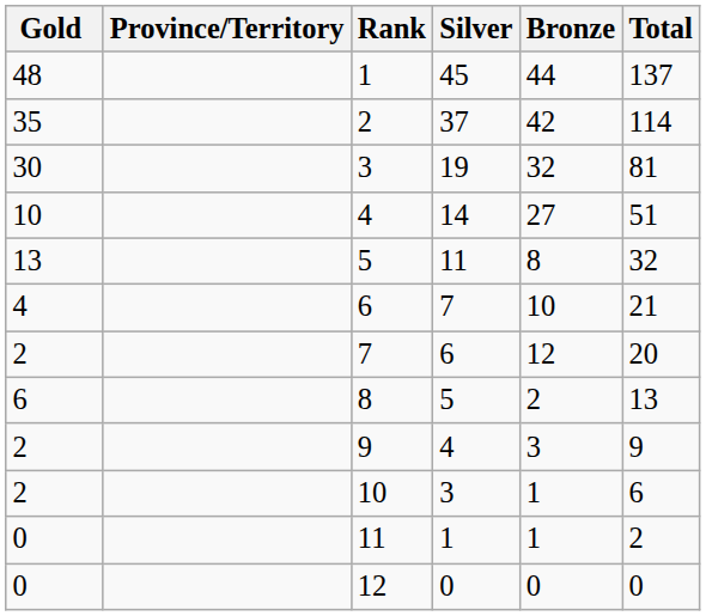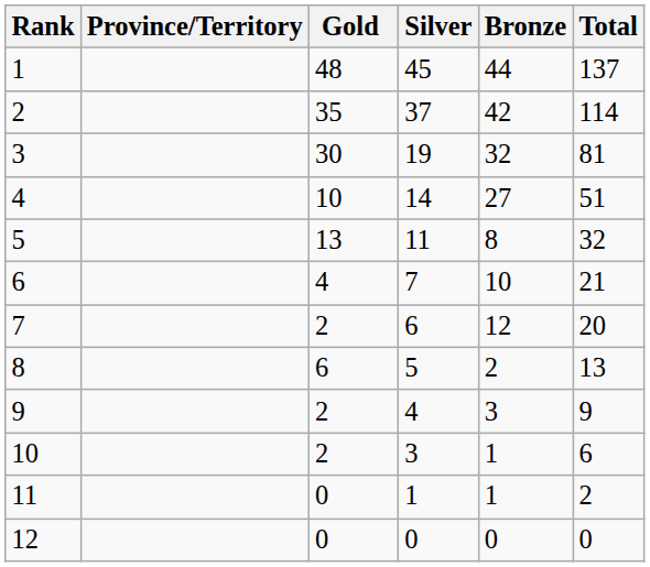columns swapped: Rank <-> Gold
